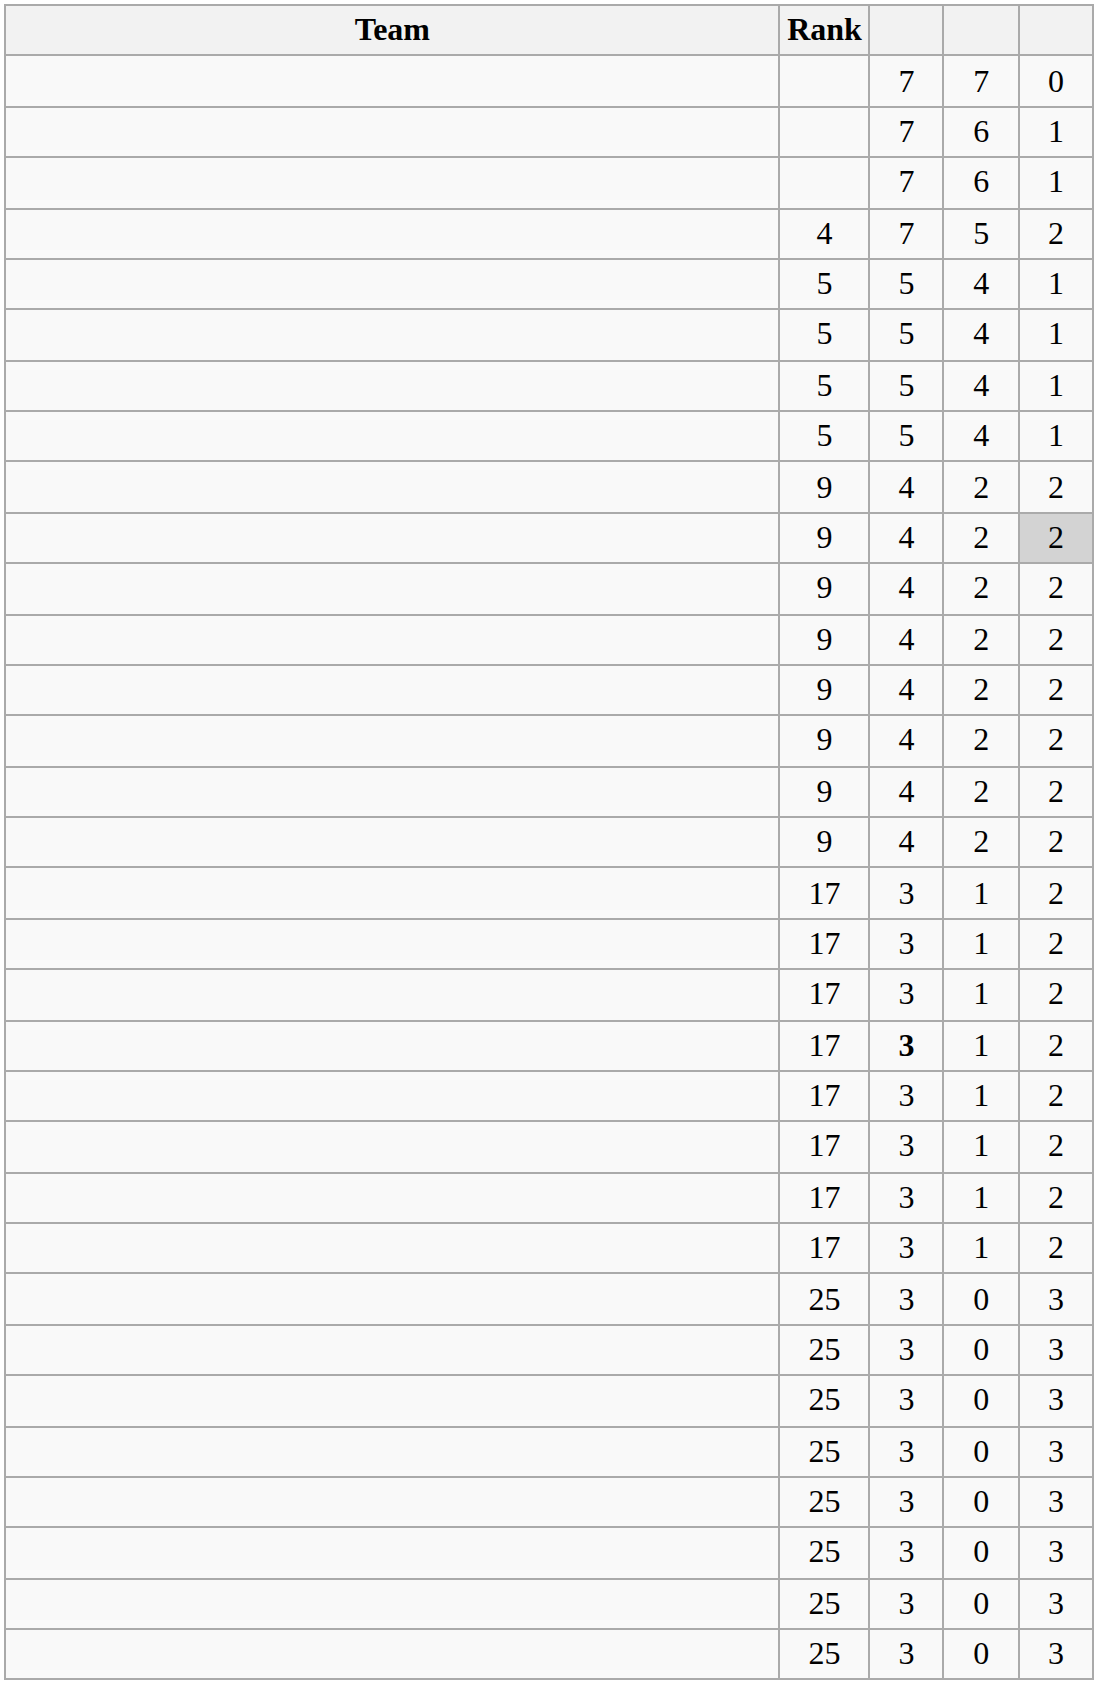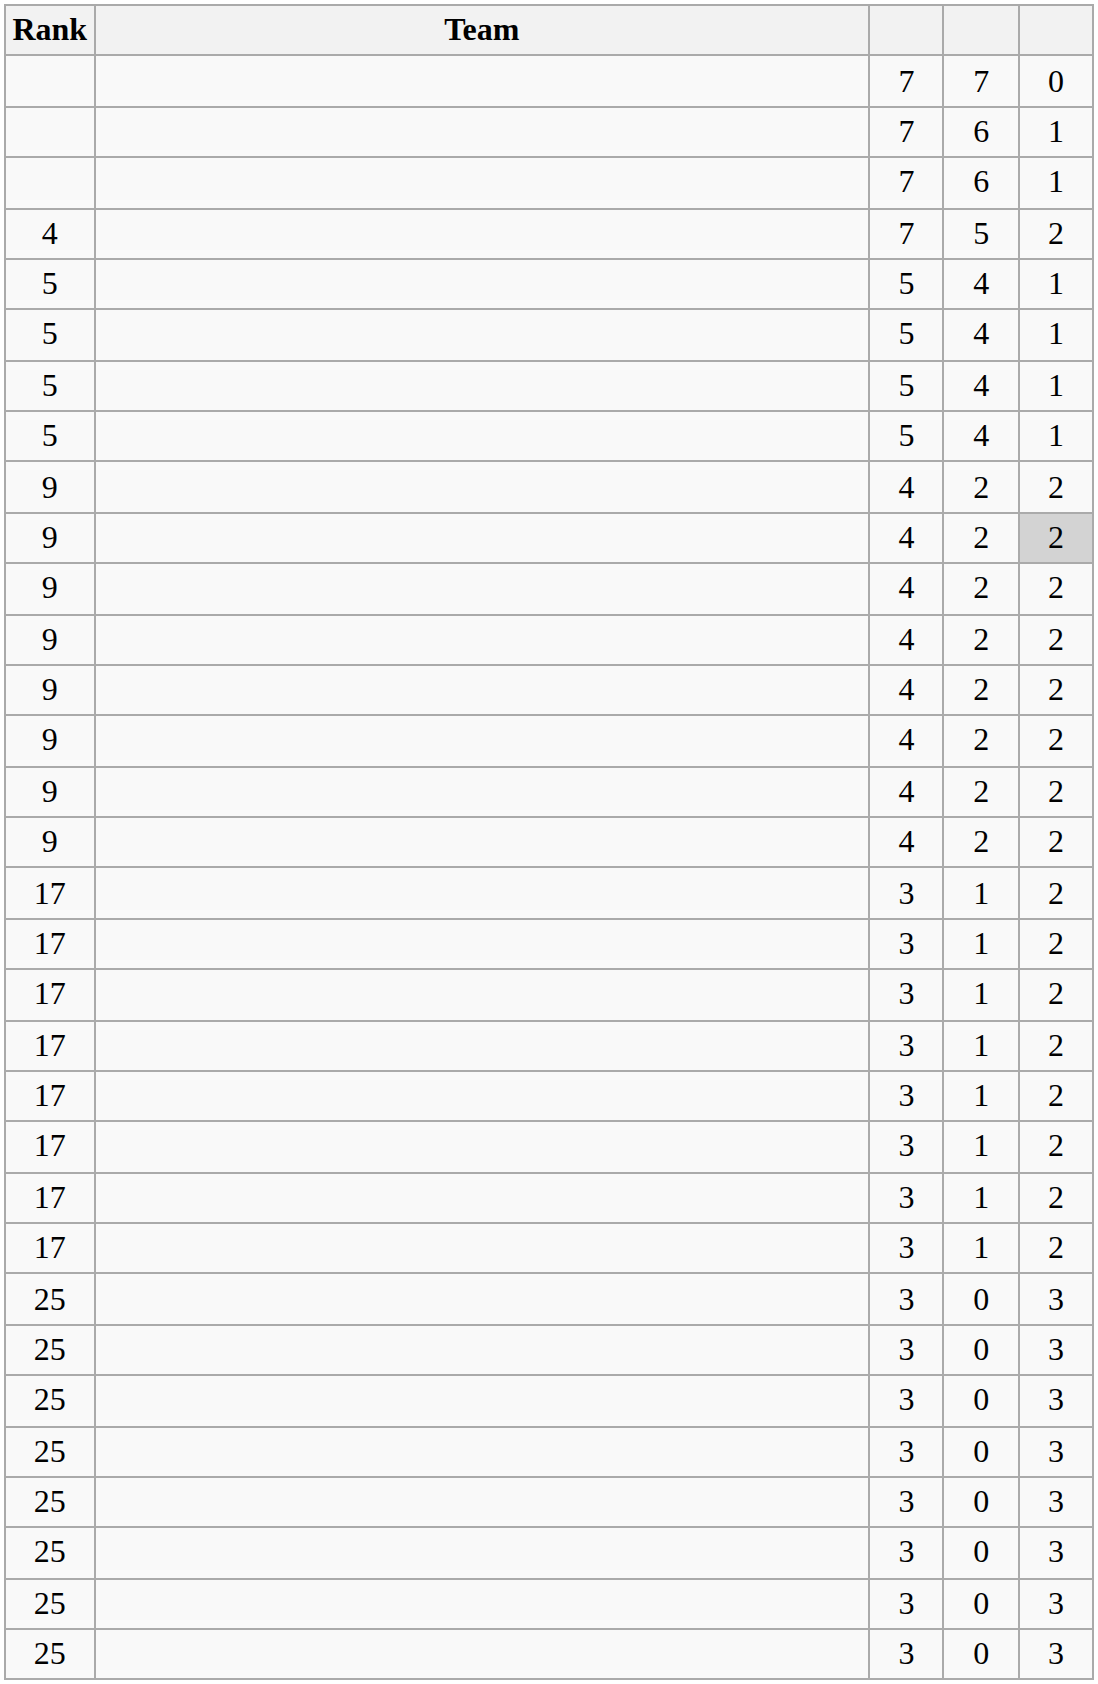columns swapped: Rank <-> Team
row 21 | column 3: bold -> normal
